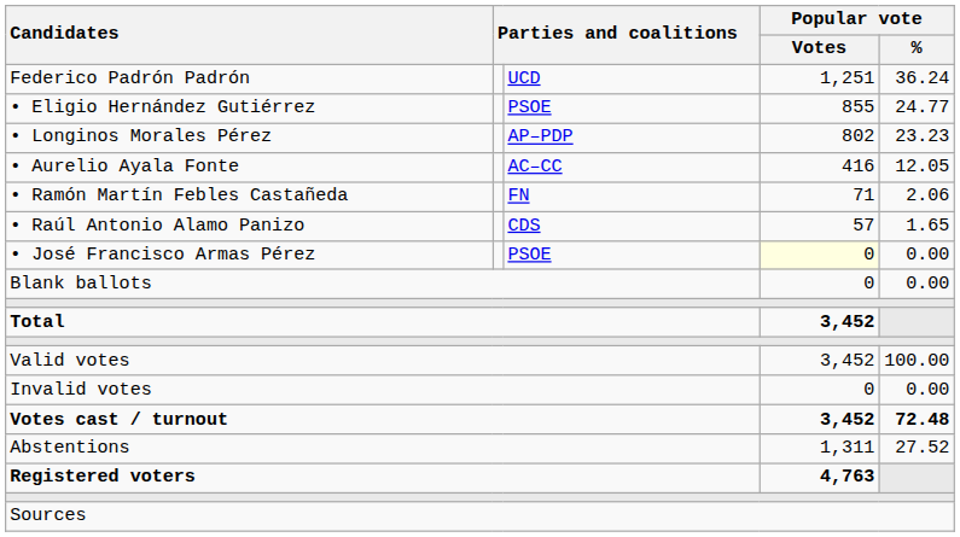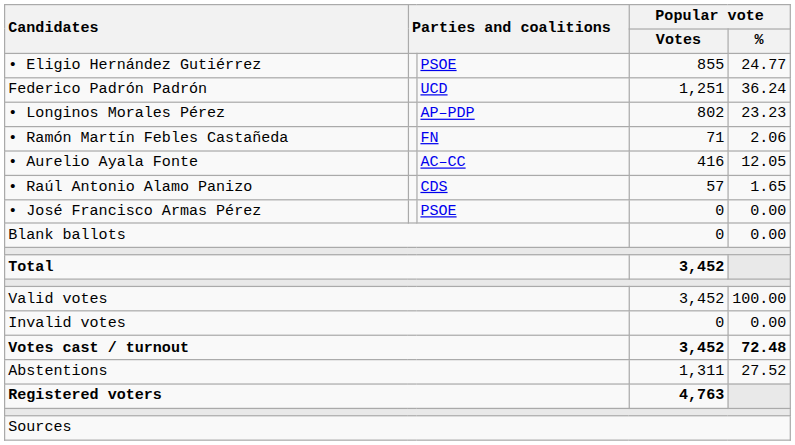rows swapped: Federico Padrón Padrón <-> • Eligio Hernández Gutiérrez
rows swapped: • Aurelio Ayala Fonte <-> • Ramón Martín Febles Castañeda
• José Francisco Armas Pérez | Popular vote / Votes: lightyellow background -> no background
